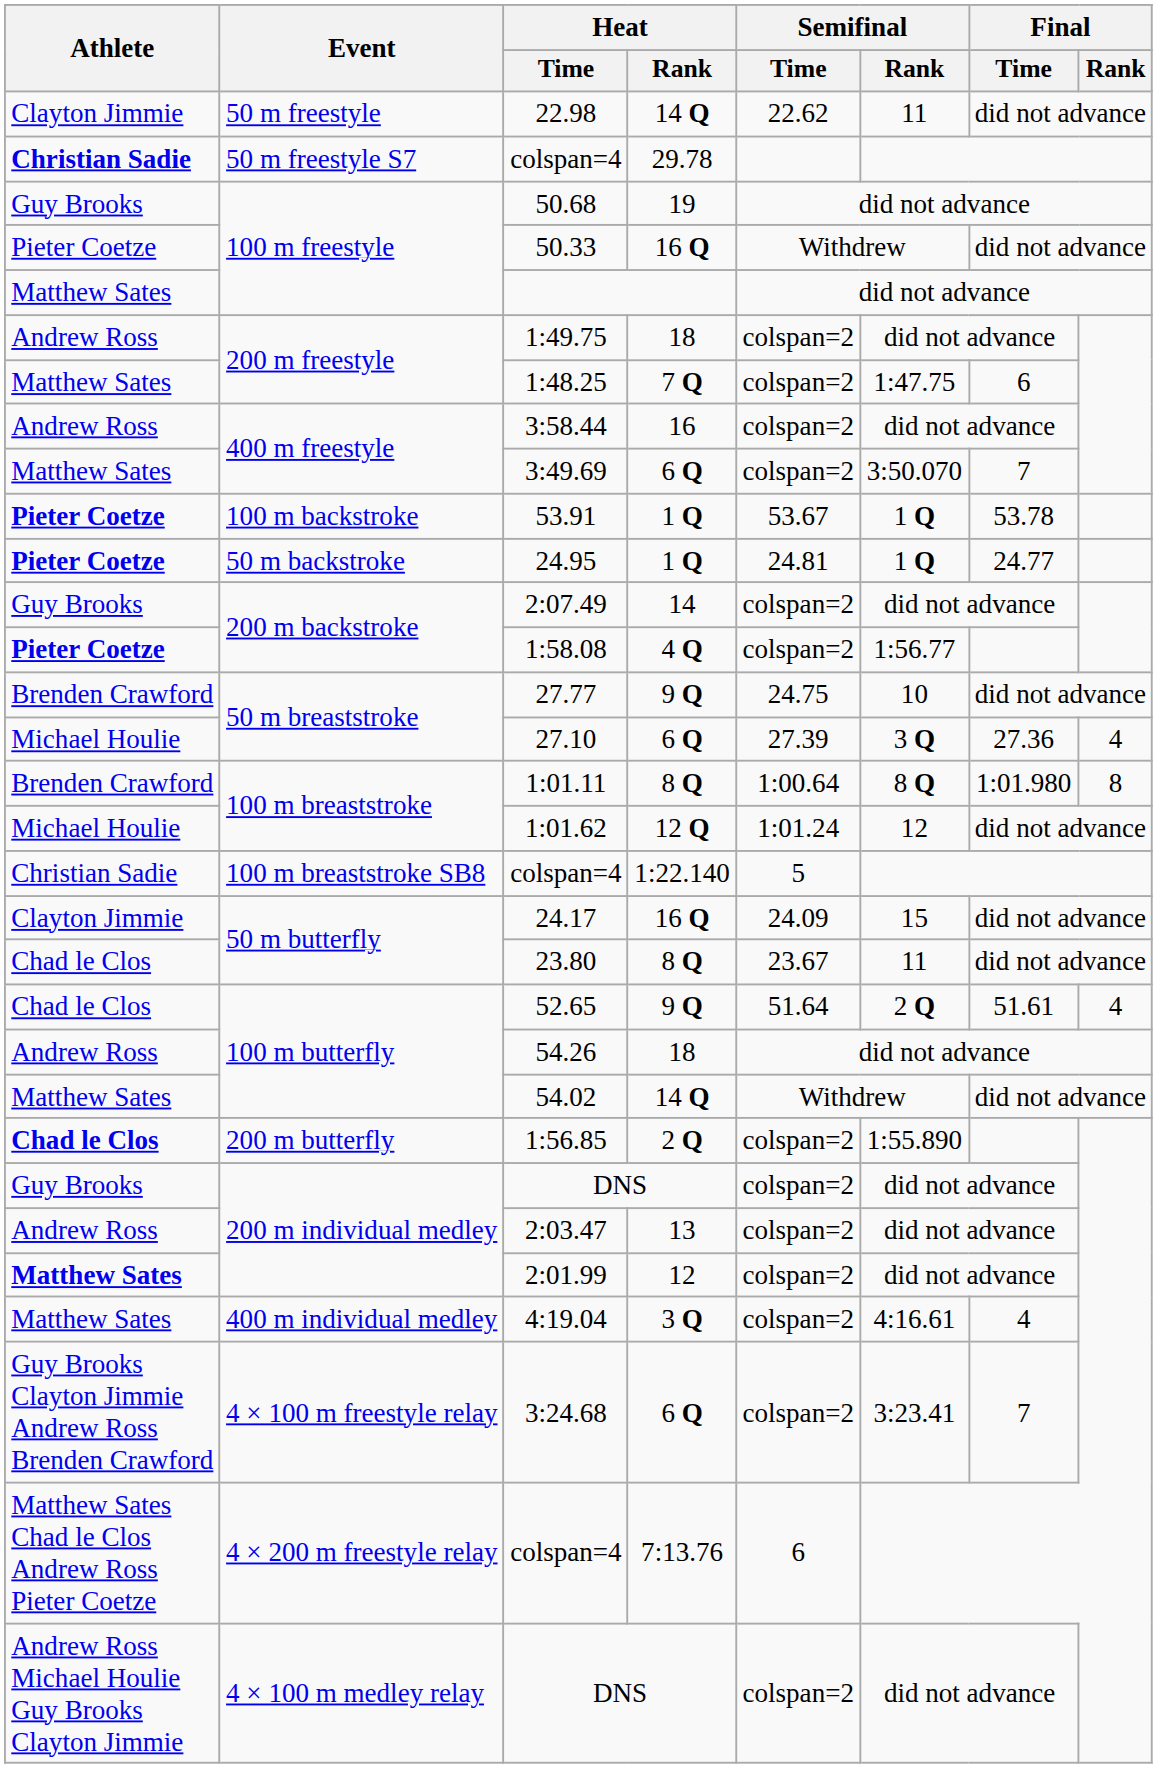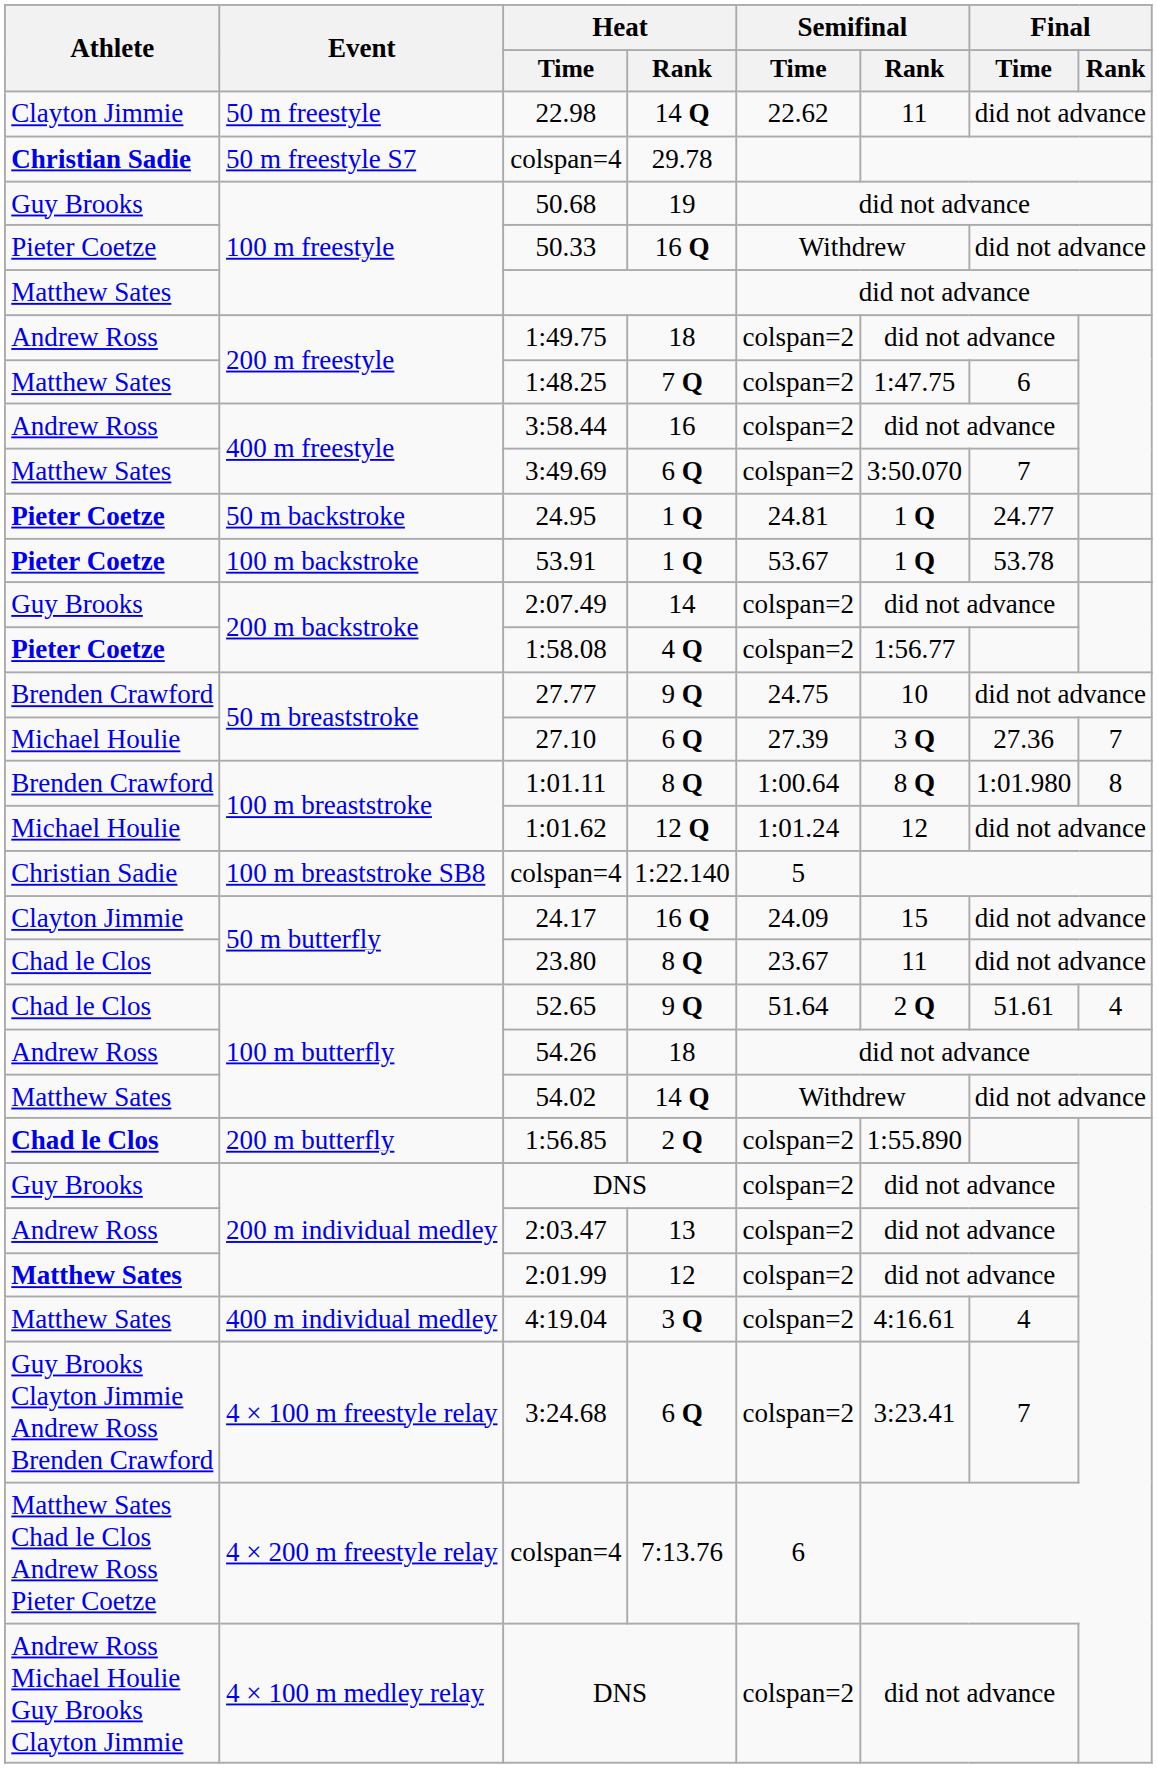rows swapped: 24.95 <-> 53.91
27.10 | Final / Rank: 4 -> 7
